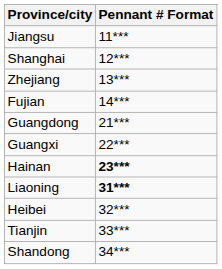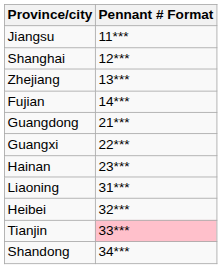Hainan | Pennant # Format: bold -> normal
Liaoning | Pennant # Format: bold -> normal
Tianjin | Pennant # Format: no background -> pink background
